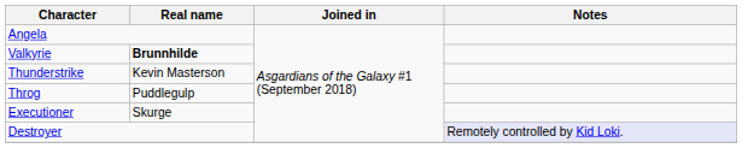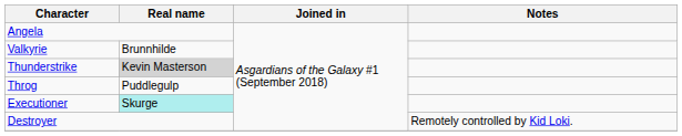Valkyrie | Real name: bold -> normal
Thunderstrike | Real name: no background -> lightgrey background
Executioner | Real name: no background -> paleturquoise background
Destroyer | Notes: lavender background -> no background
